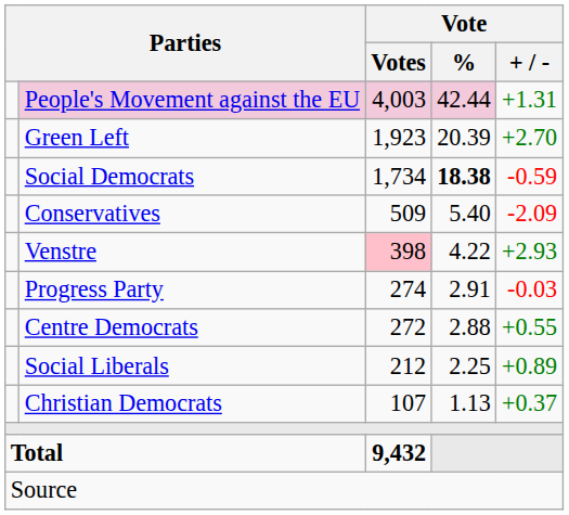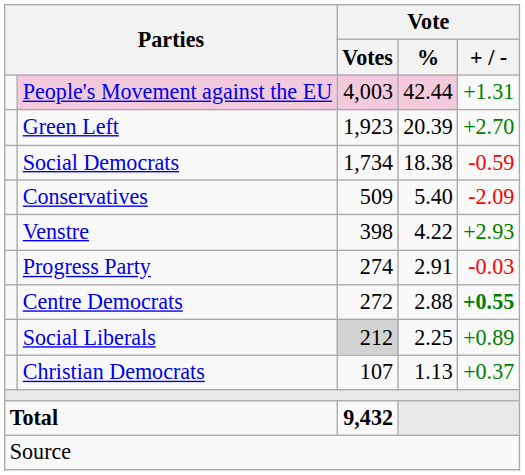Social Democrats | Vote / %: bold -> normal
Venstre | Vote / Votes: pink background -> no background
Centre Democrats | Vote / + / -: normal -> bold
Social Liberals | Vote / Votes: no background -> lightgrey background
